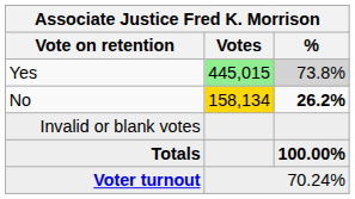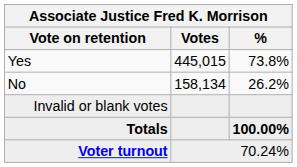Yes | Votes: lightgreen background -> no background
Yes | %: lightgrey background -> no background
No | Votes: gold background -> no background
No | %: bold -> normal
